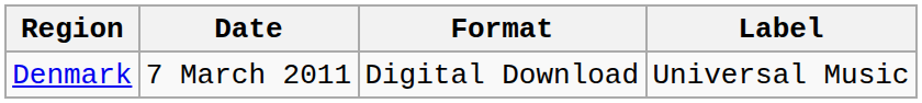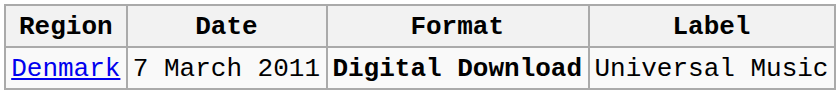Denmark | Format: normal -> bold
